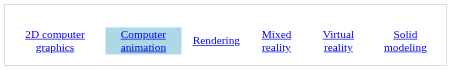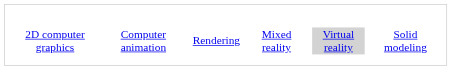2D computer graphics | column 2: lightblue background -> no background
2D computer graphics | column 5: no background -> lightgrey background
